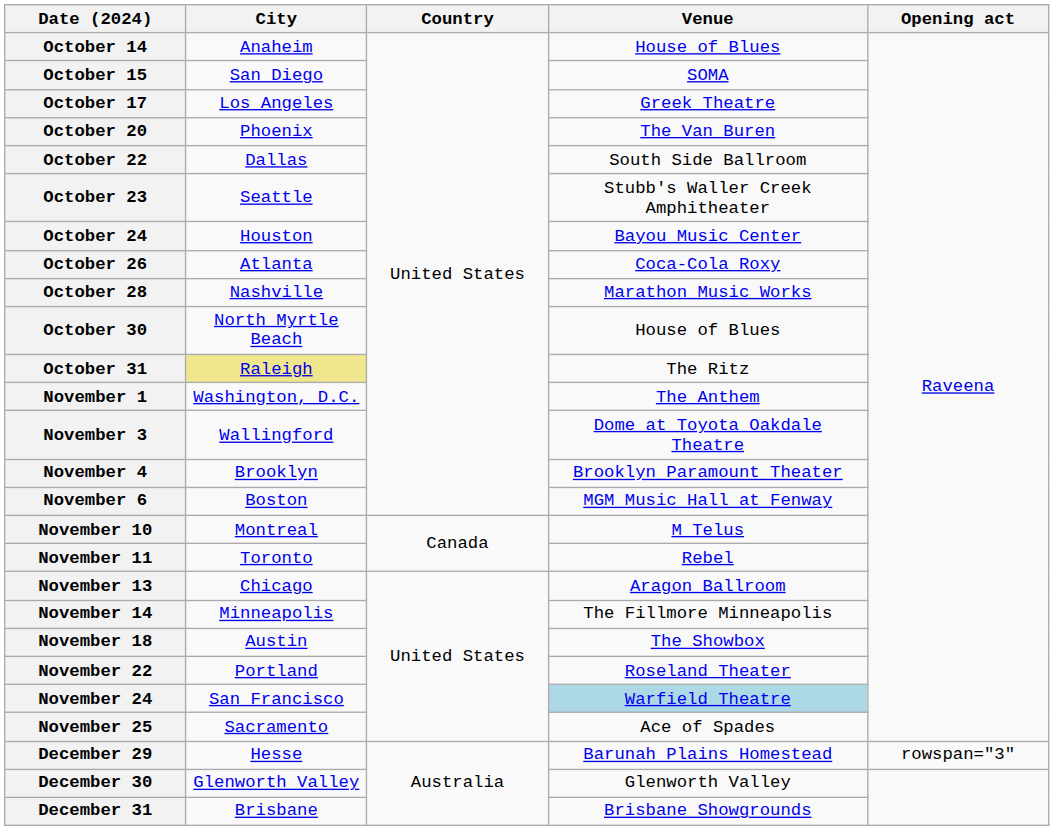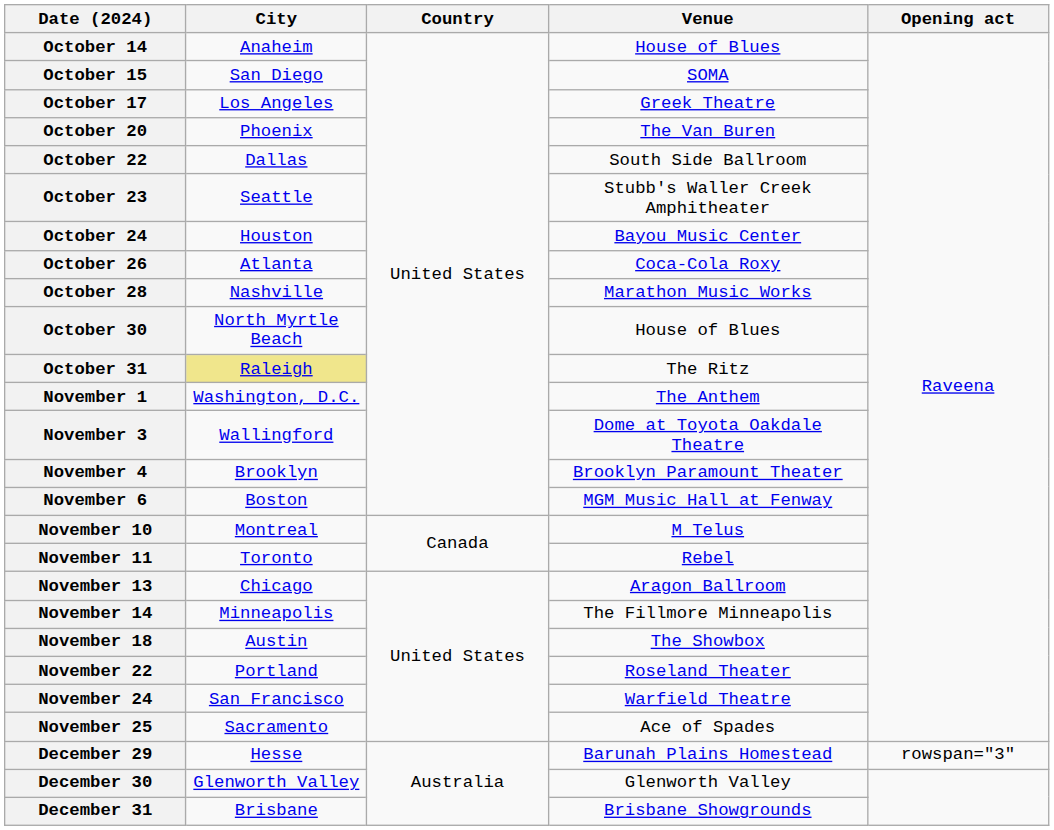November 24 | Venue: lightblue background -> no background
